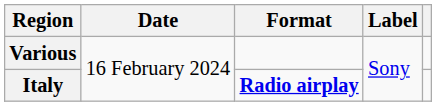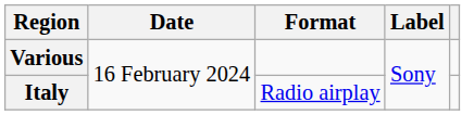Italy | Format: bold -> normal
